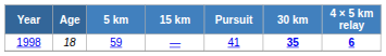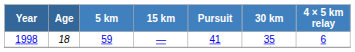1998 | 30 km: bold -> normal
1998 | 4 × 5 km relay: bold -> normal
